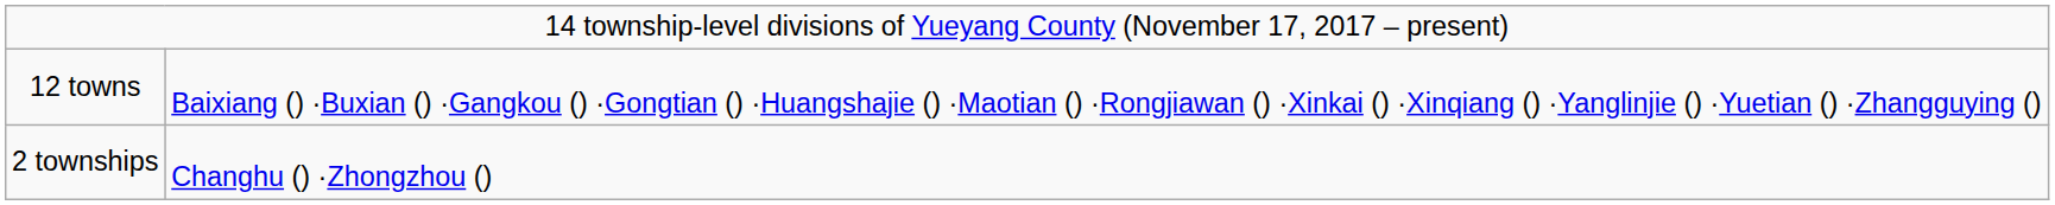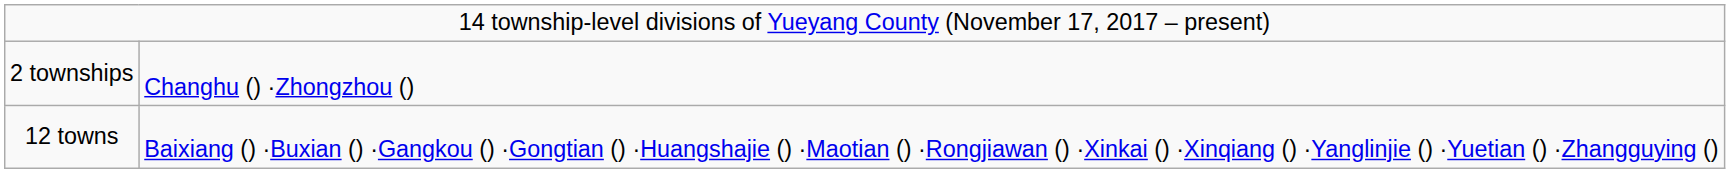rows swapped: 12 towns <-> 2 townships
